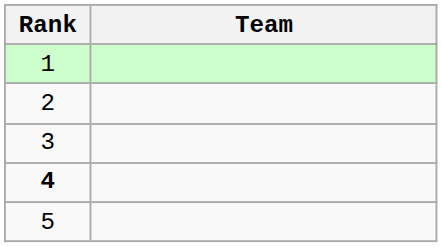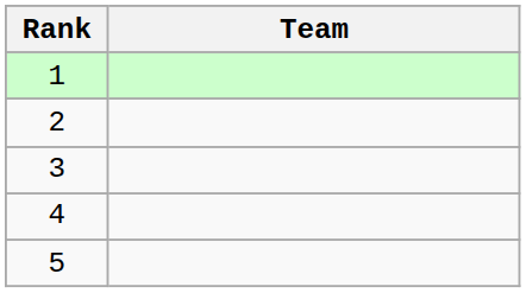4 | Rank: bold -> normal
